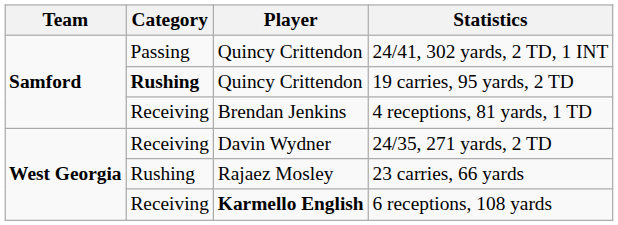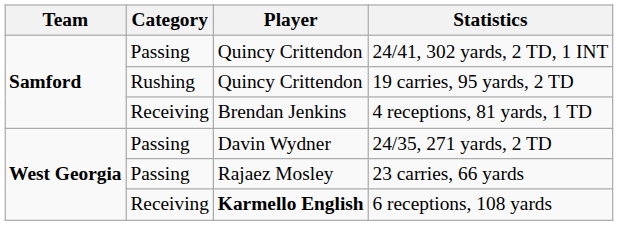19 carries, 95 yards, 2 TD | Category: bold -> normal
24/35, 271 yards, 2 TD | Category: Receiving -> Passing
23 carries, 66 yards | Category: Rushing -> Passing
